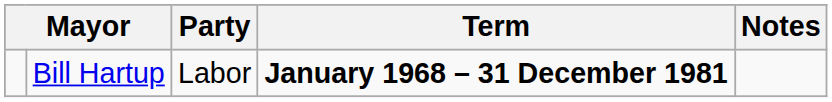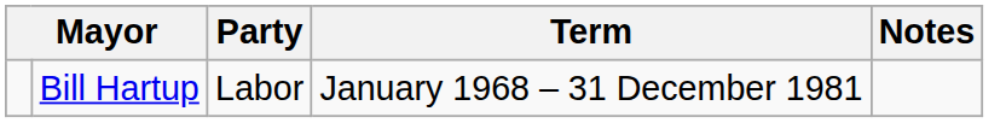Bill Hartup | Term: bold -> normal
